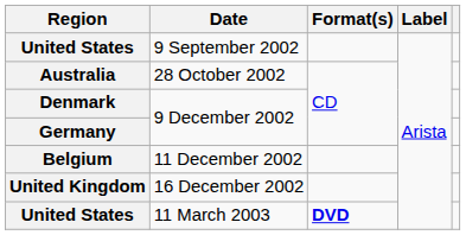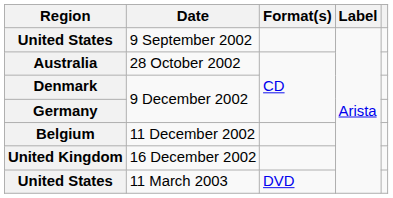United States / 11 March 2003 | Format(s): bold -> normal
